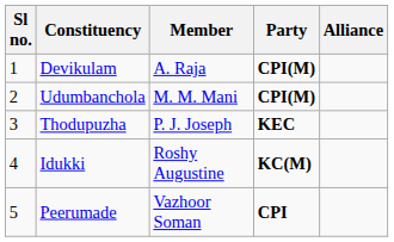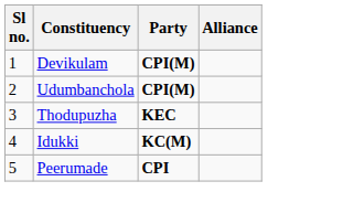- column: Member | A. Raja | M. M. Mani | P. J. Joseph | Roshy Augustine | Vazhoor Soman
